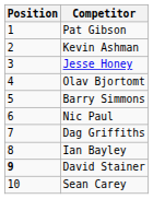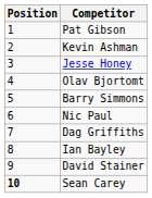David Stainer | Position: bold -> normal
Sean Carey | Position: normal -> bold
